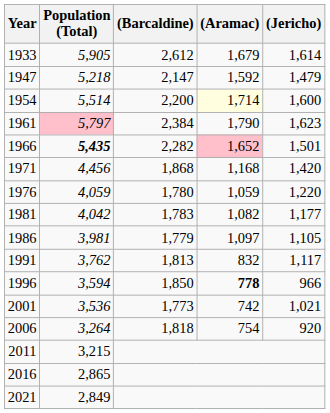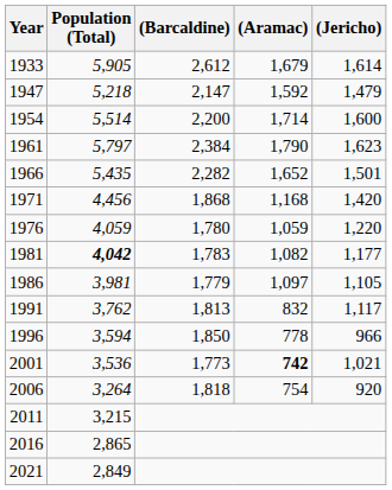1954 | (Aramac): lightyellow background -> no background
1961 | Population (Total): pink background -> no background
1966 | Population (Total): bold -> normal
1966 | (Aramac): pink background -> no background
1981 | Population (Total): normal -> bold
1996 | (Aramac): bold -> normal
2001 | (Aramac): normal -> bold
